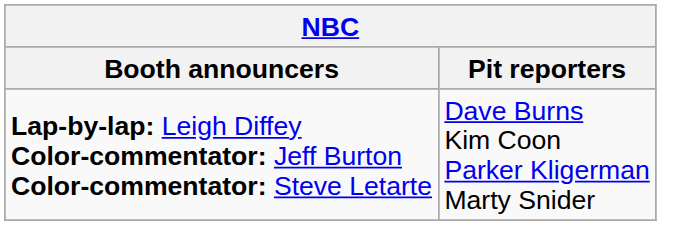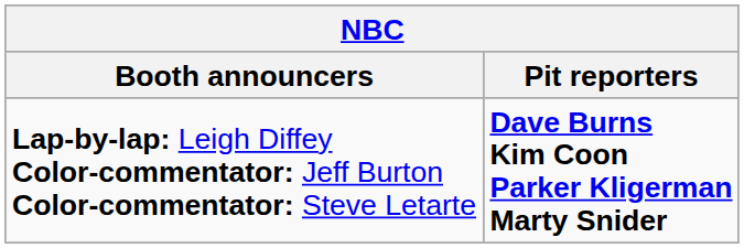row 3 | Pit reporters: normal -> bold
